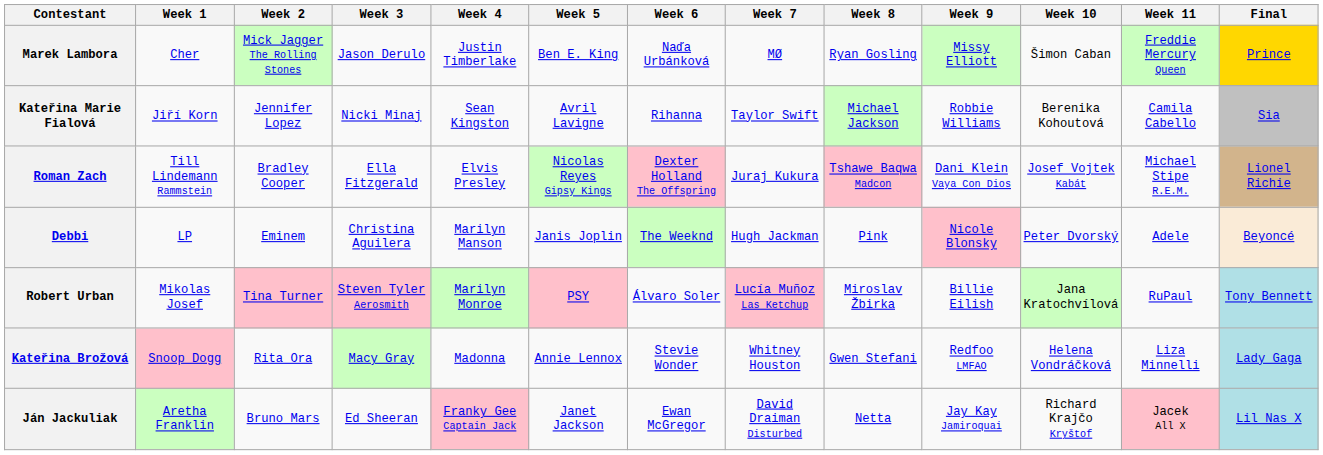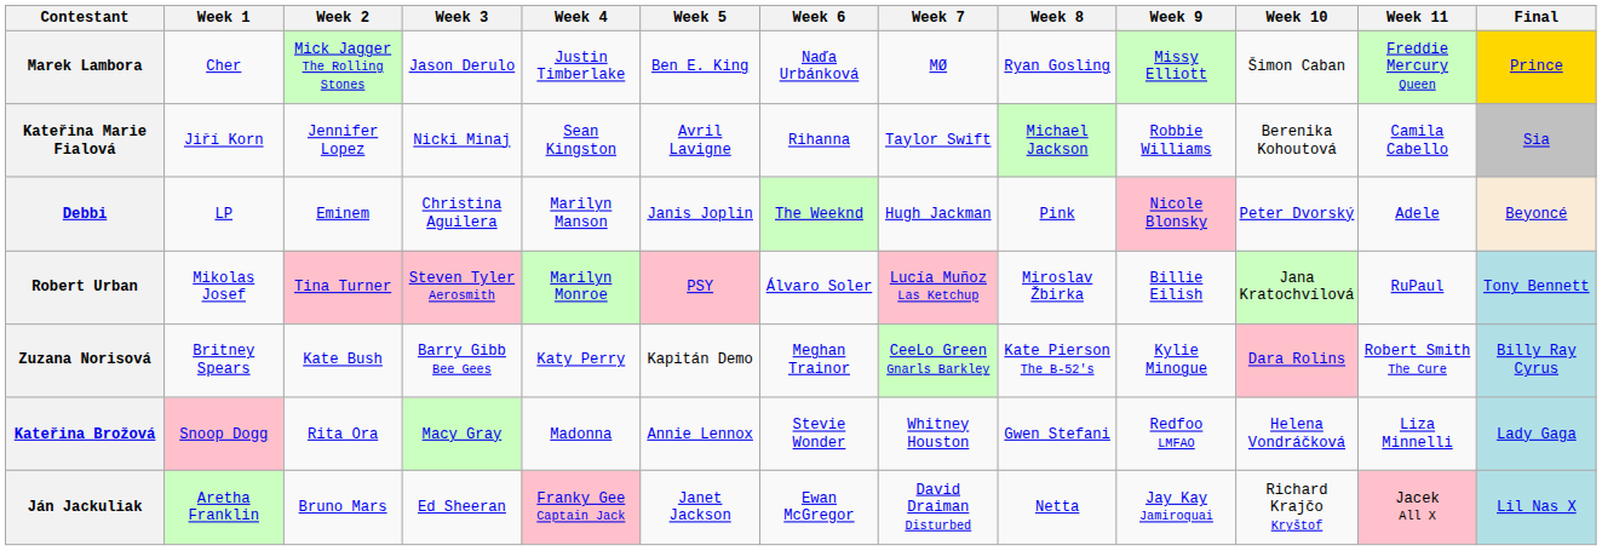- row: Roman Zach | Till Lindemann Rammstein | Bradley Cooper | Ella Fitzgerald | Elvis Presley | Nicolas Reyes Gipsy Kings | Dexter Holland The Offspring | Juraj Kukura | Tshawe Baqwa Madcon | Dani Klein Vaya Con Dios | Josef Vojtek Kabát | Michael Stipe R.E.M. | Lionel Richie
+ row: Zuzana Norisová | Britney Spears | Kate Bush | Barry Gibb Bee Gees | Katy Perry | Kapitán Demo | Meghan Trainor | CeeLo Green Gnarls Barkley | Kate Pierson The B-52's | Kylie Minogue | Dara Rolins | Robert Smith The Cure | Billy Ray Cyrus
